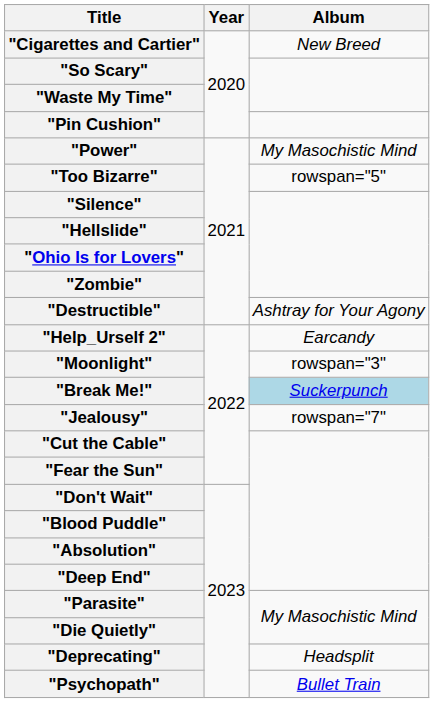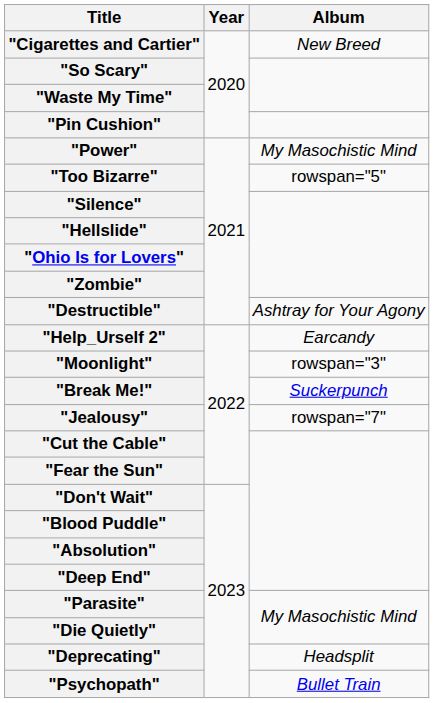"Break Me!" | Album: lightblue background -> no background
